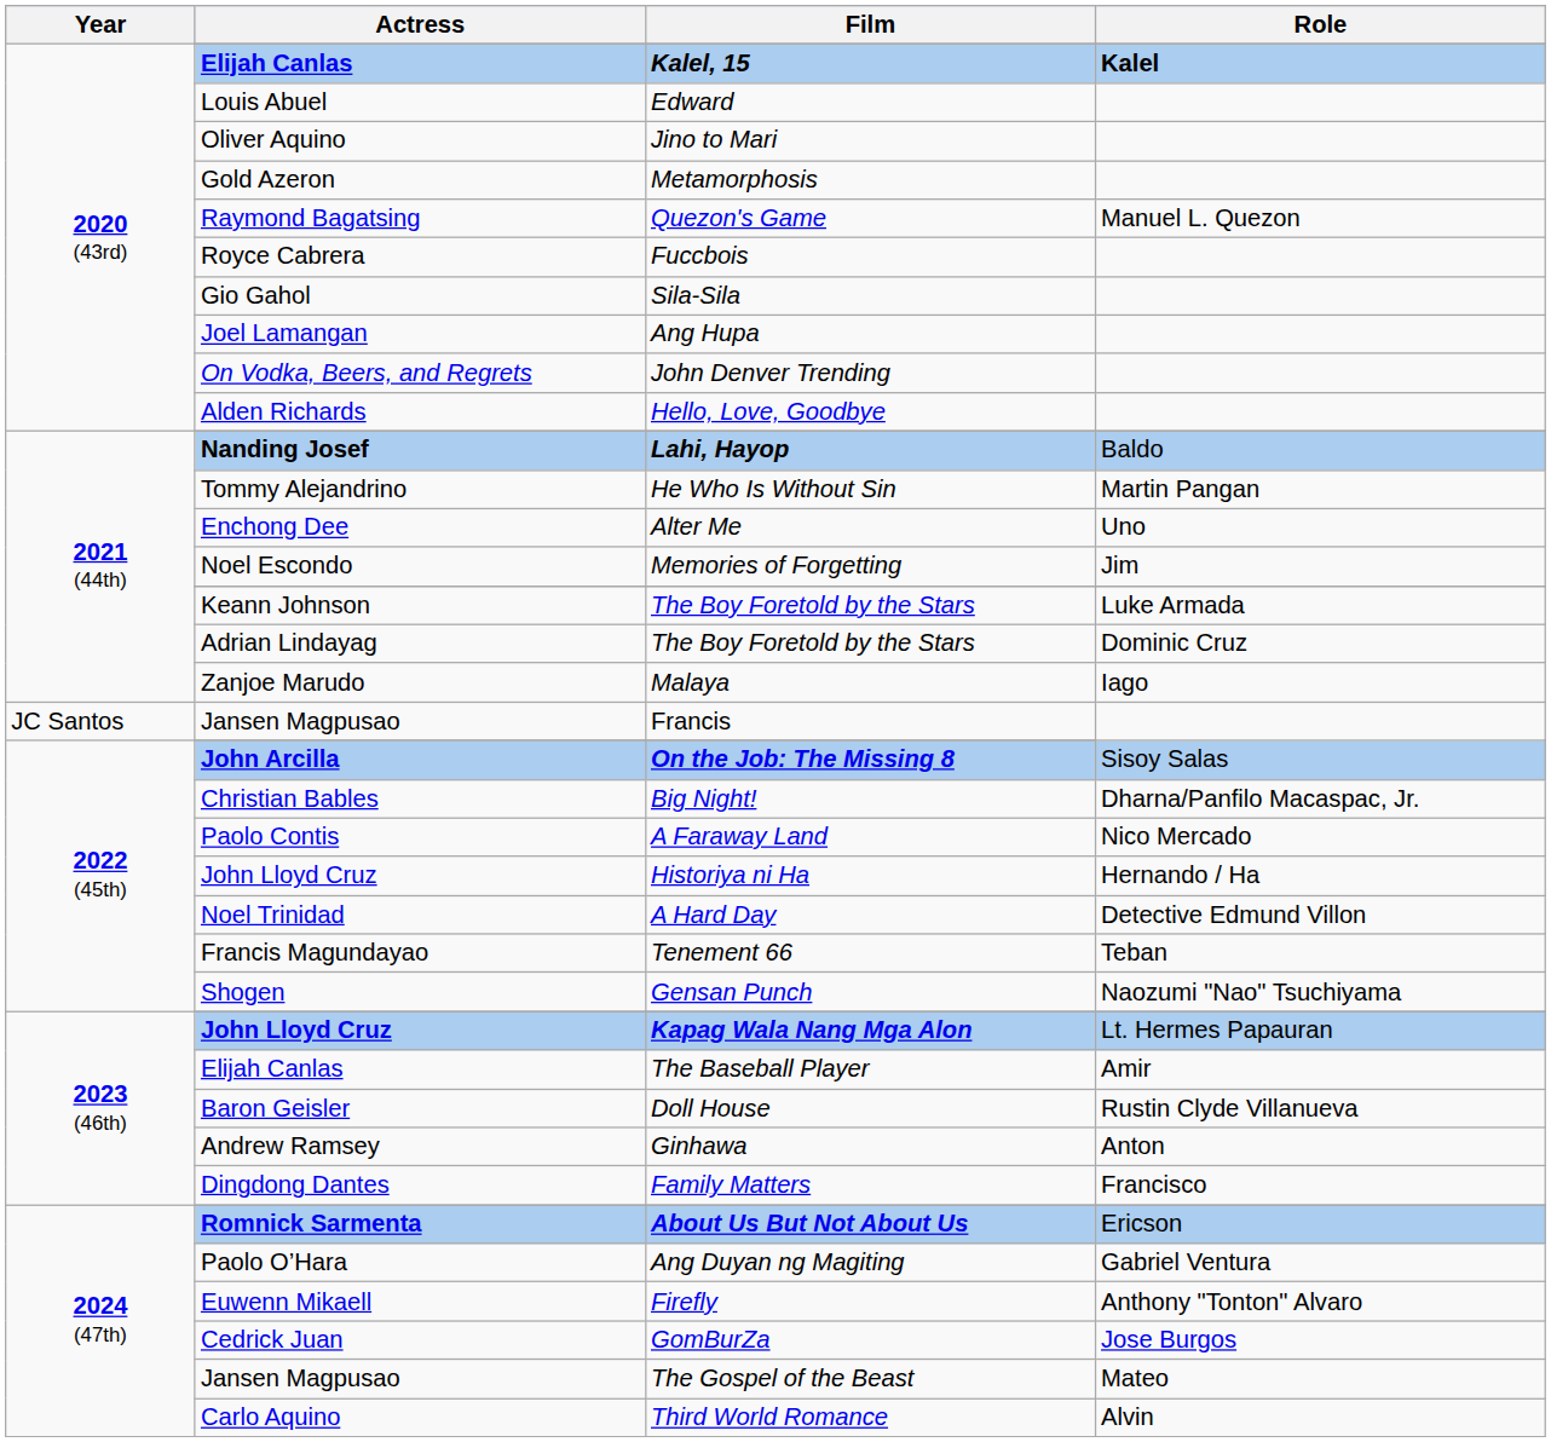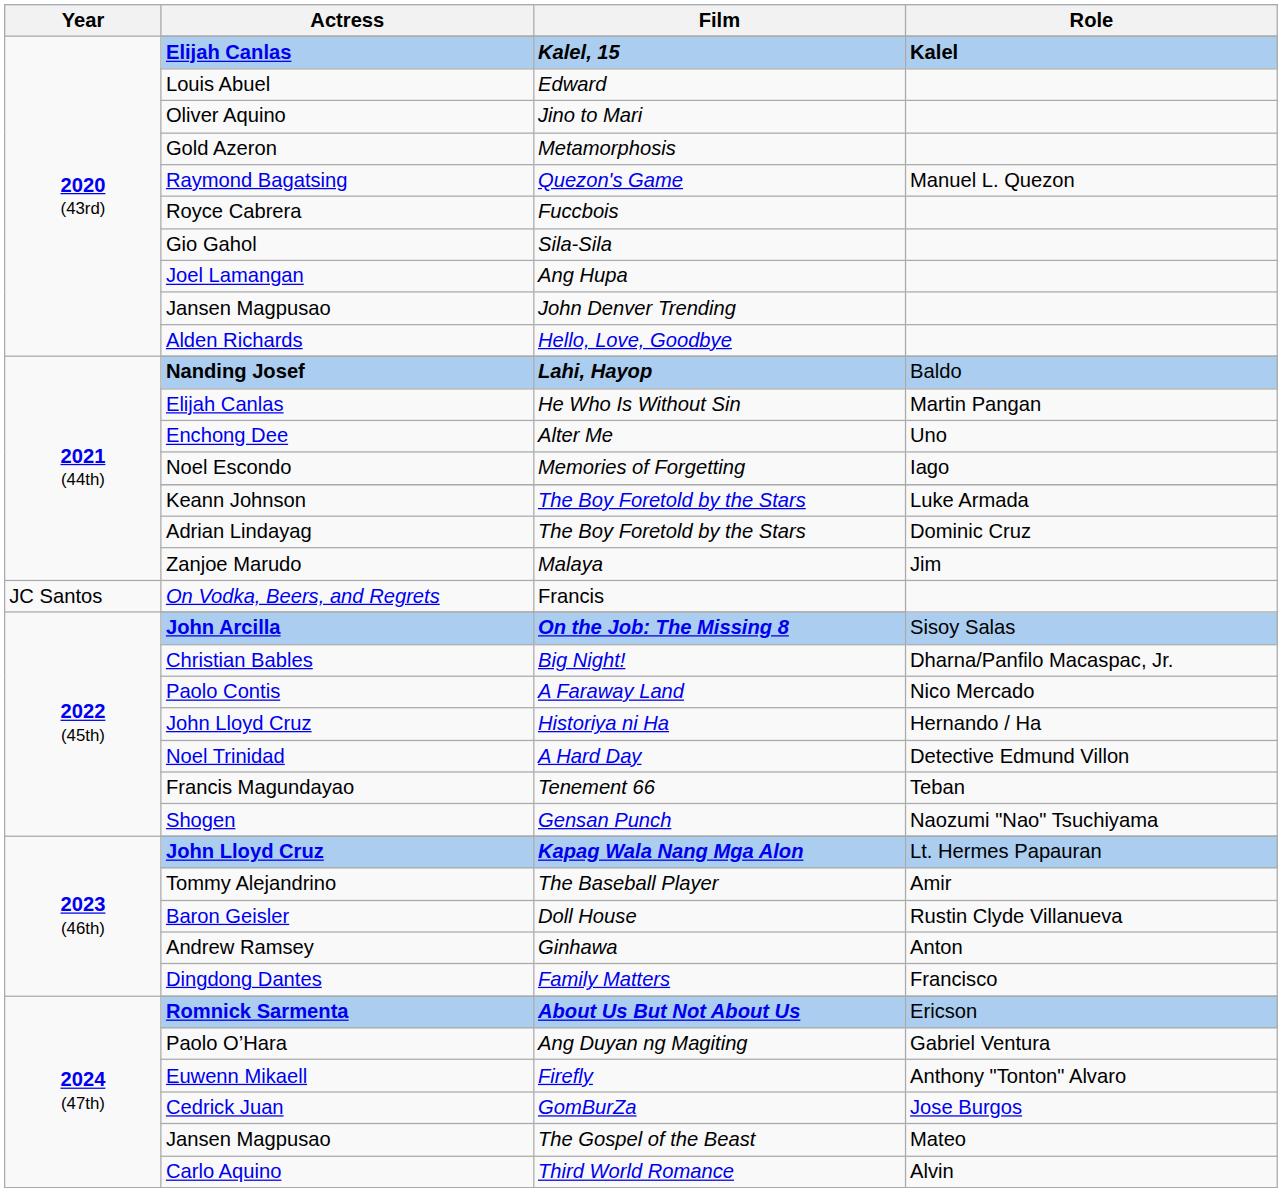John Denver Trending | Actress: On Vodka, Beers, and Regrets -> Jansen Magpusao
He Who Is Without Sin | Actress: Tommy Alejandrino -> Elijah Canlas
Memories of Forgetting | Role: Jim -> Iago
Malaya | Role: Iago -> Jim
Francis | Actress: Jansen Magpusao -> On Vodka, Beers, and Regrets
The Baseball Player | Actress: Elijah Canlas -> Tommy Alejandrino
